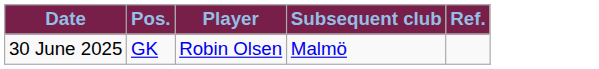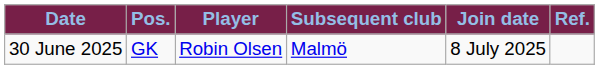+ column: Join date | 8 July 2025
